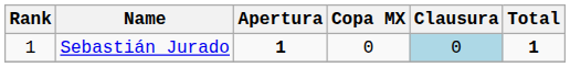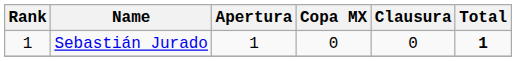Sebastián Jurado | Apertura: bold -> normal
Sebastián Jurado | Clausura: lightblue background -> no background
